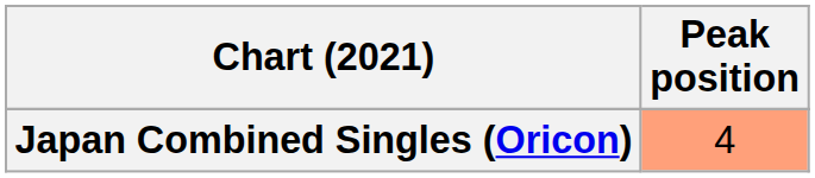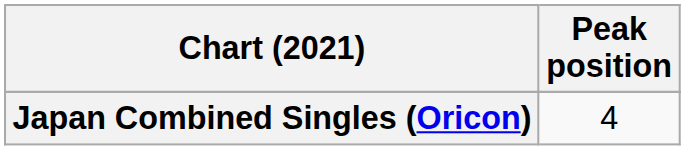row 2 | Peak position: lightsalmon background -> no background
